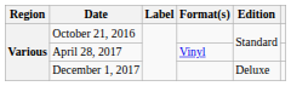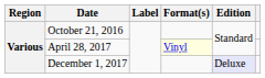April 28, 2017 | Format(s): no background -> lightyellow background
December 1, 2017 | Edition: no background -> lavender background
